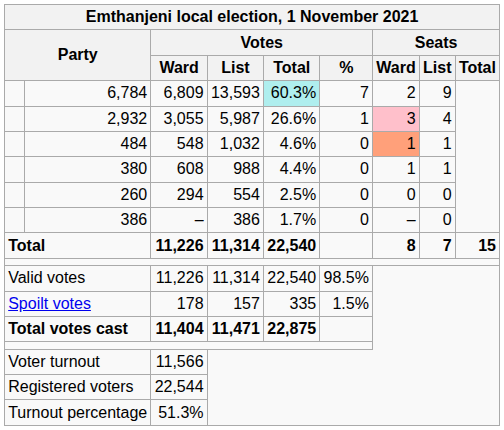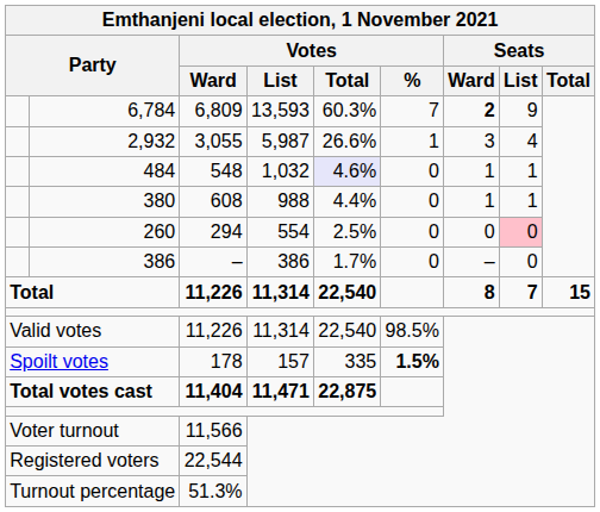6,784 | Votes / Total: paleturquoise background -> no background
6,784 | Seats / Ward: normal -> bold
2,932 | Seats / Ward: pink background -> no background
484 | Votes / Total: no background -> lavender background
484 | Seats / Ward: lightsalmon background -> no background
260 | Seats / List: no background -> pink background
Spoilt votes | Votes / %: normal -> bold
